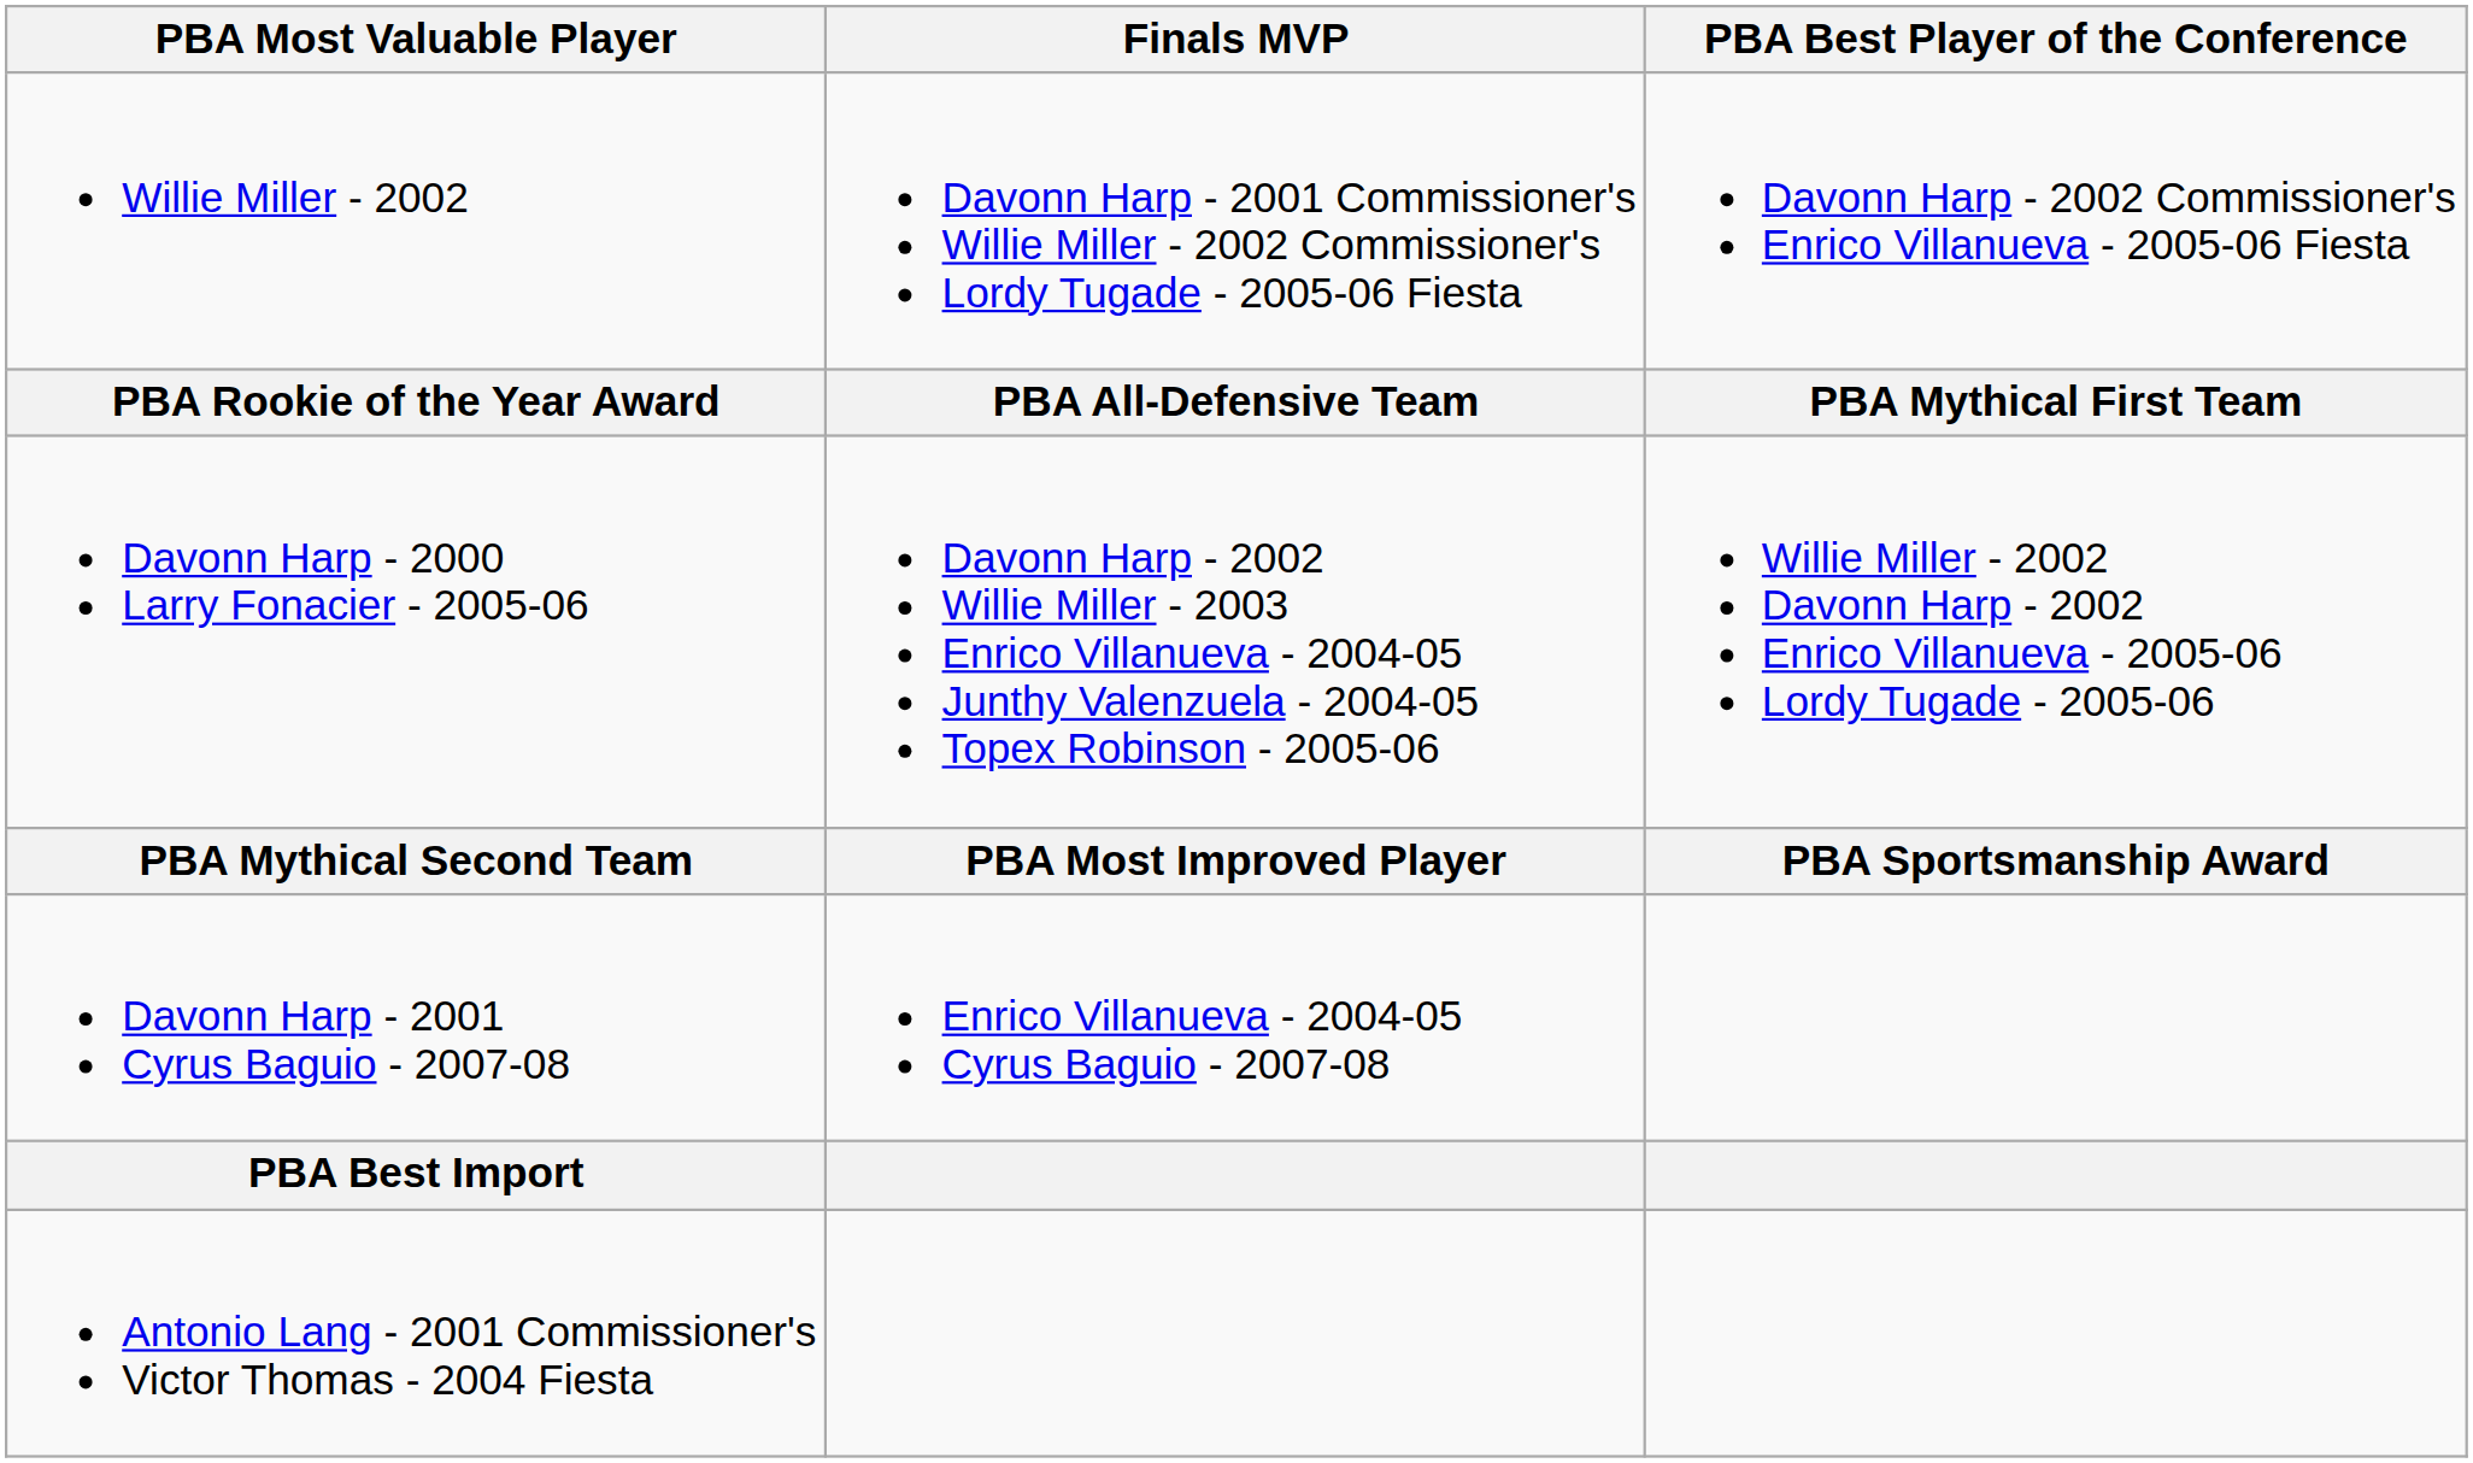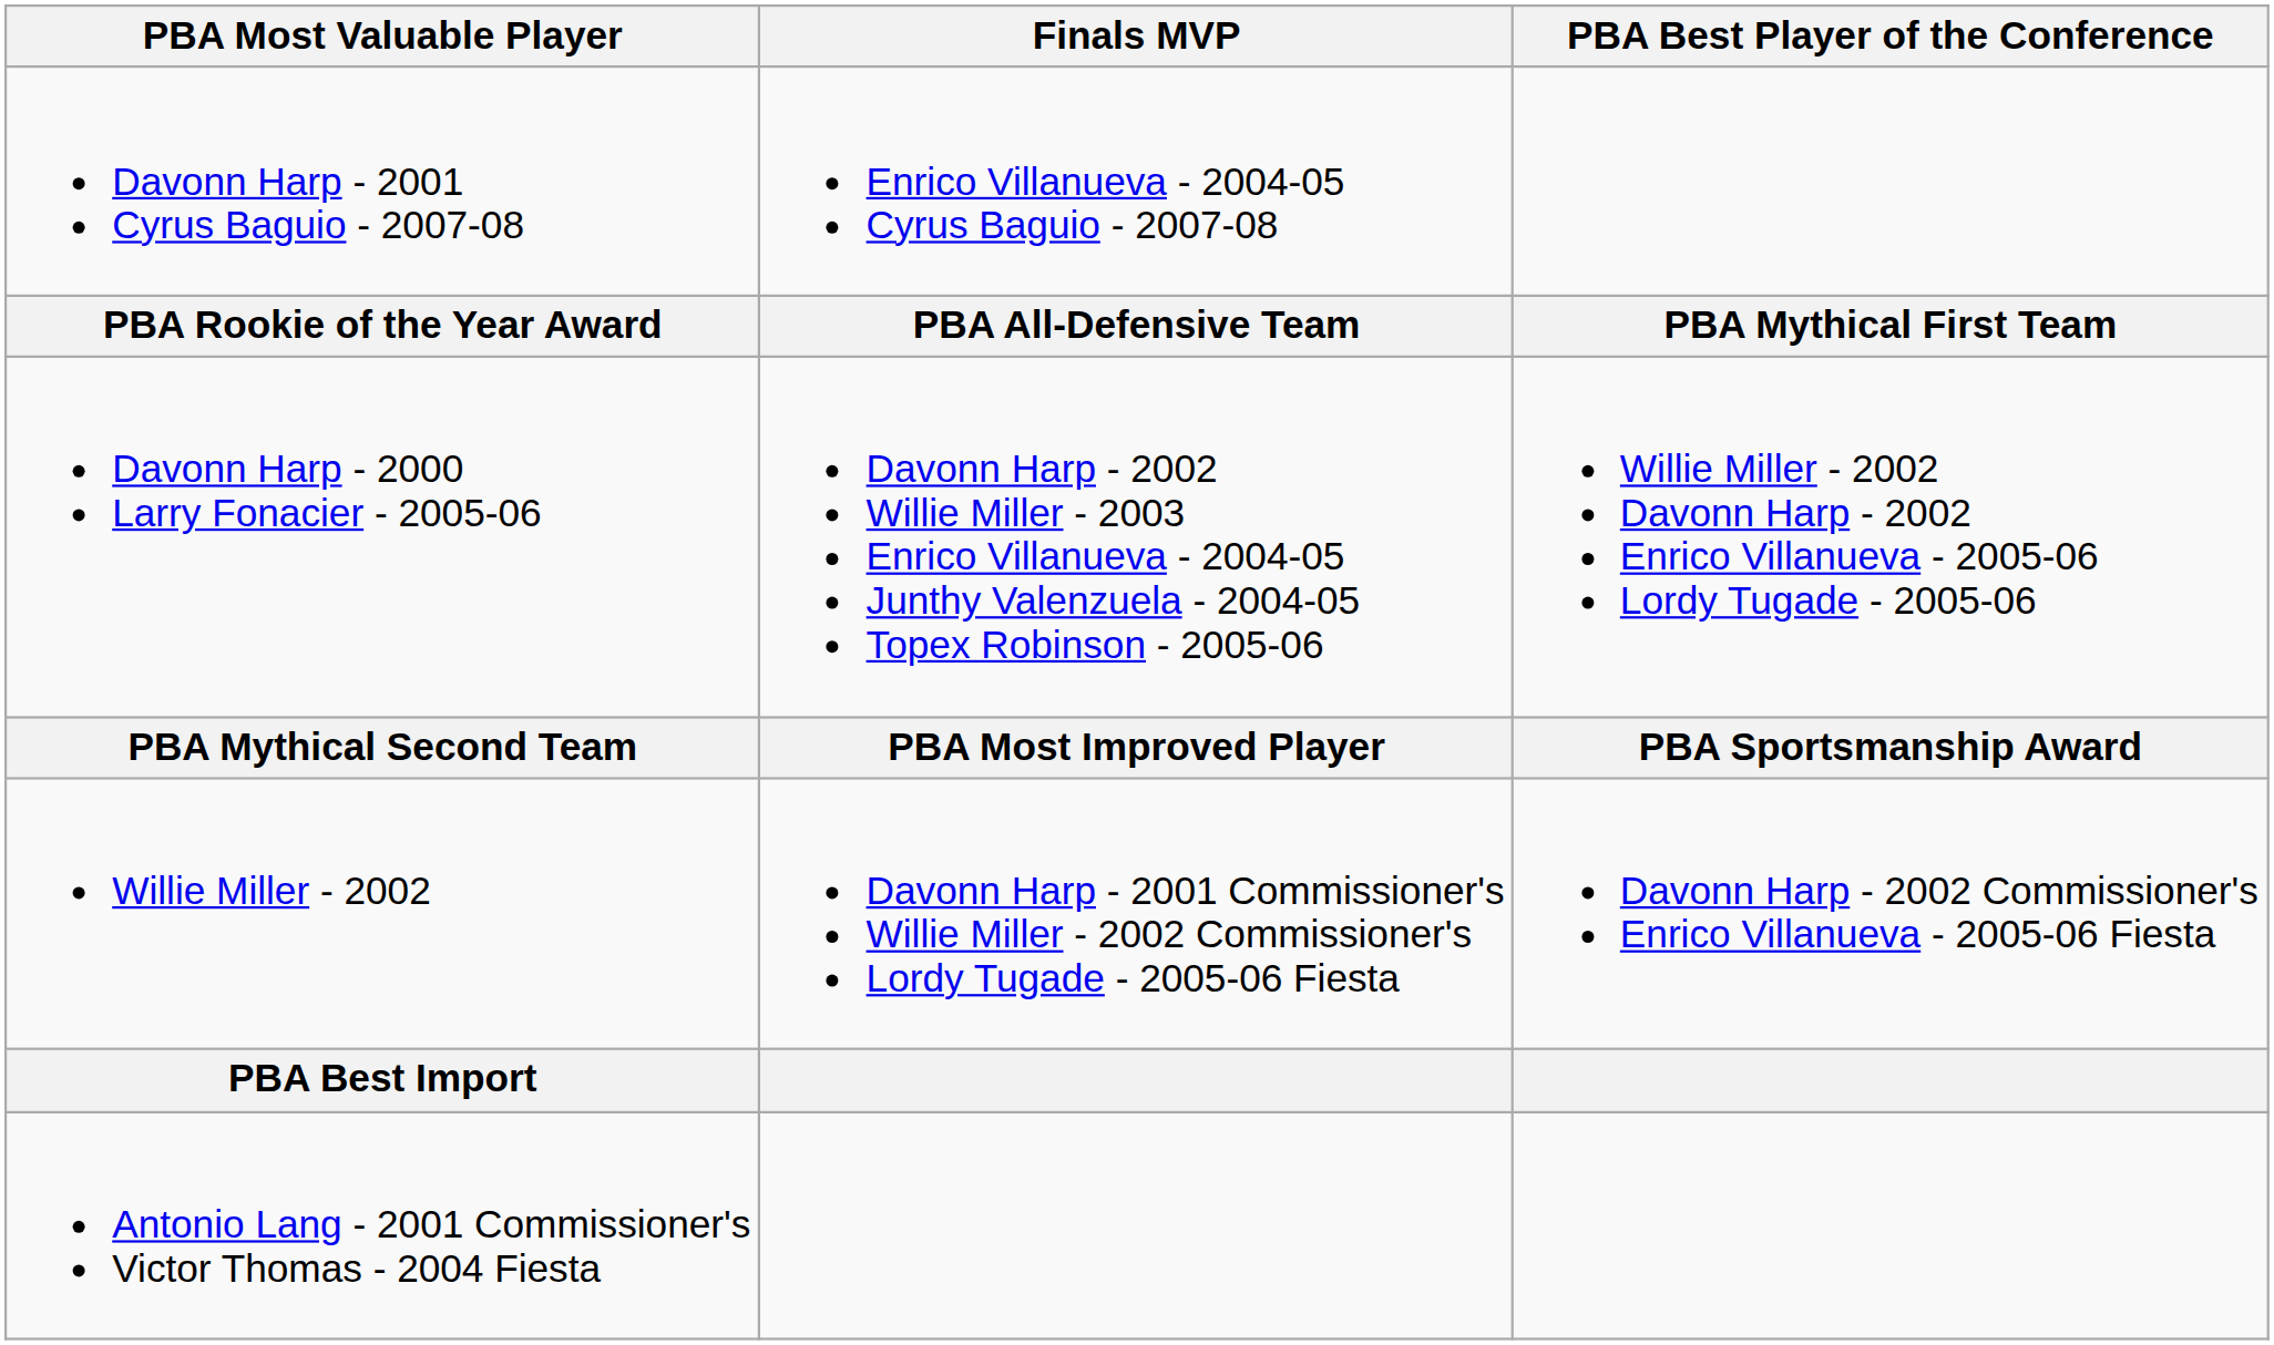rows swapped: Willie Miller - 2002 <-> Davonn Harp - 2001 Cyrus Baguio - 2007-08
